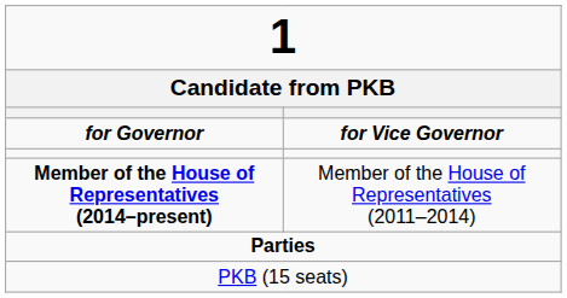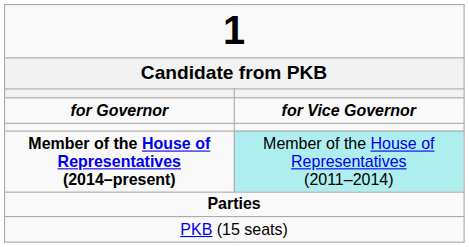row 6 | column 2: no background -> paleturquoise background
